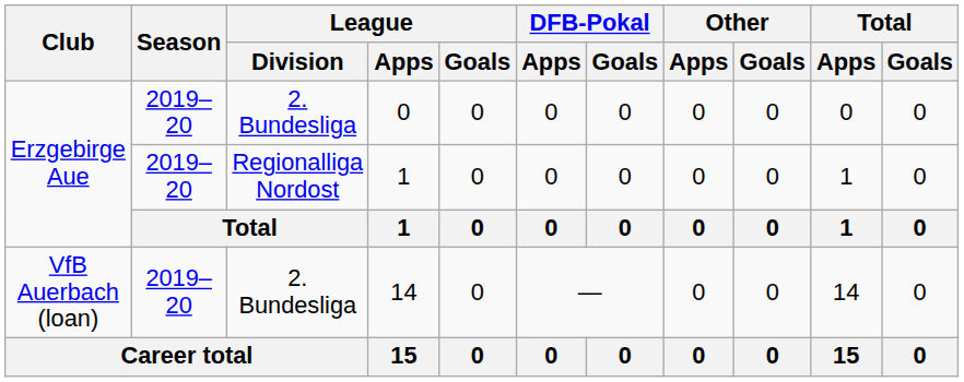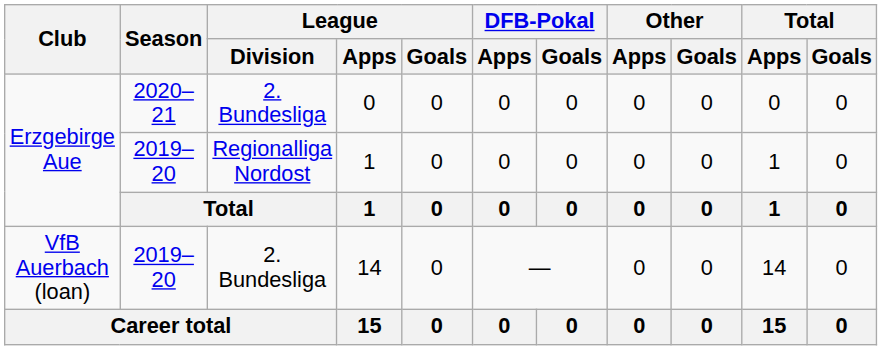row 3 | Season: 2019–20 -> 2020–21
